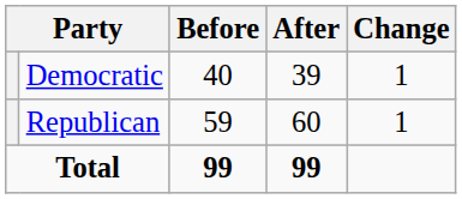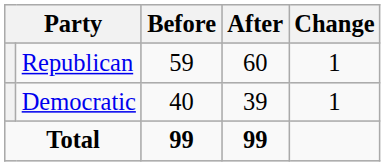rows swapped: Republican <-> Democratic
